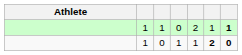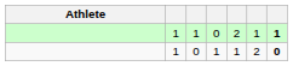row 3 | column 6: bold -> normal
